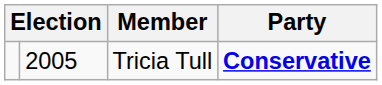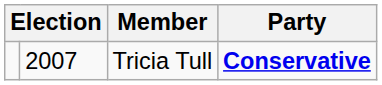Tricia Tull | column 2: 2005 -> 2007
